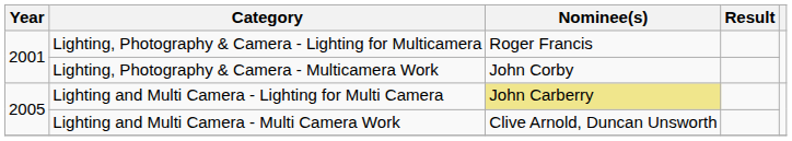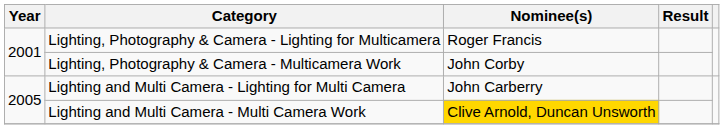Lighting and Multi Camera - Lighting for Multi Camera | Nominee(s): khaki background -> no background
Lighting and Multi Camera - Multi Camera Work | Nominee(s): no background -> gold background
